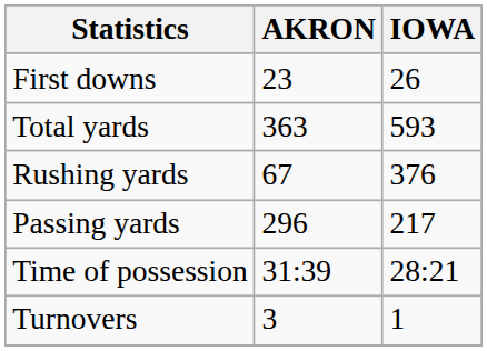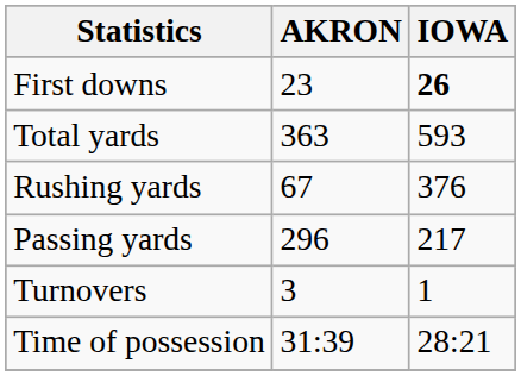First downs | IOWA: normal -> bold
rows swapped: Turnovers <-> Time of possession
